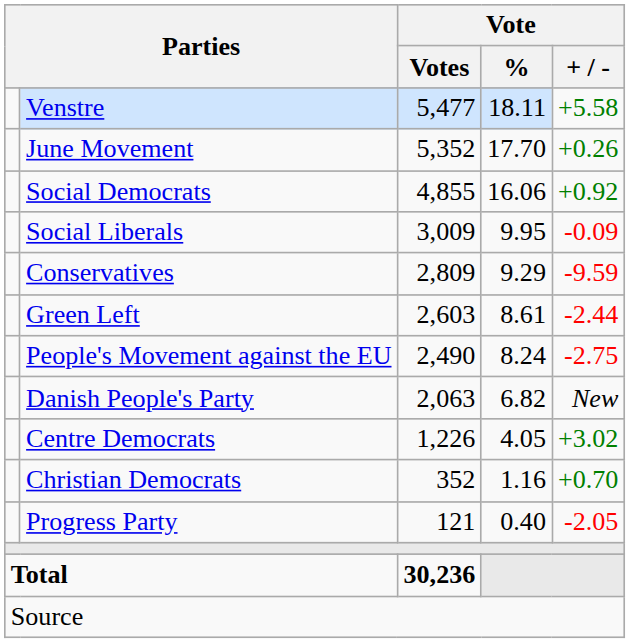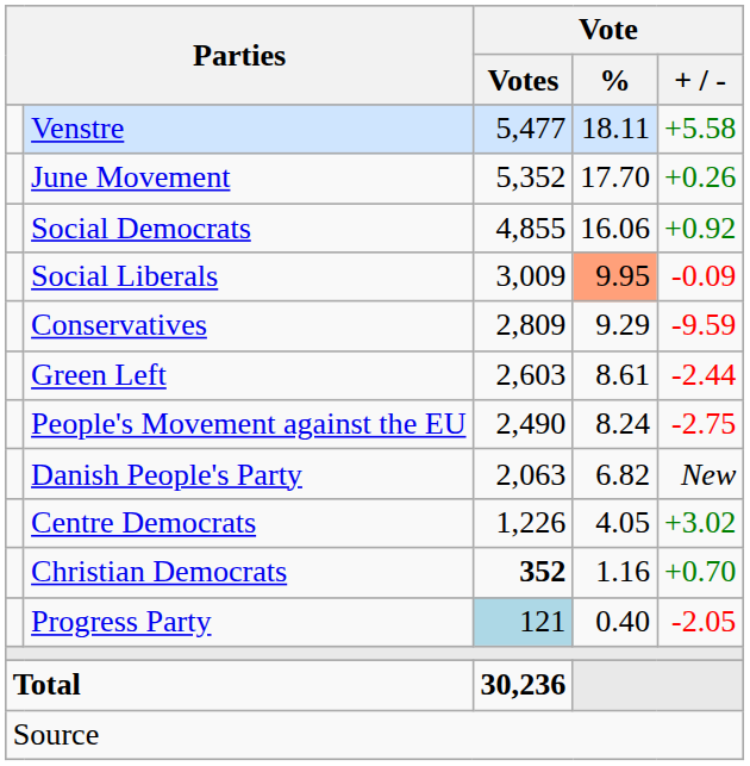Social Liberals | Vote / %: no background -> lightsalmon background
Christian Democrats | Vote / Votes: normal -> bold
Progress Party | Vote / Votes: no background -> lightblue background
